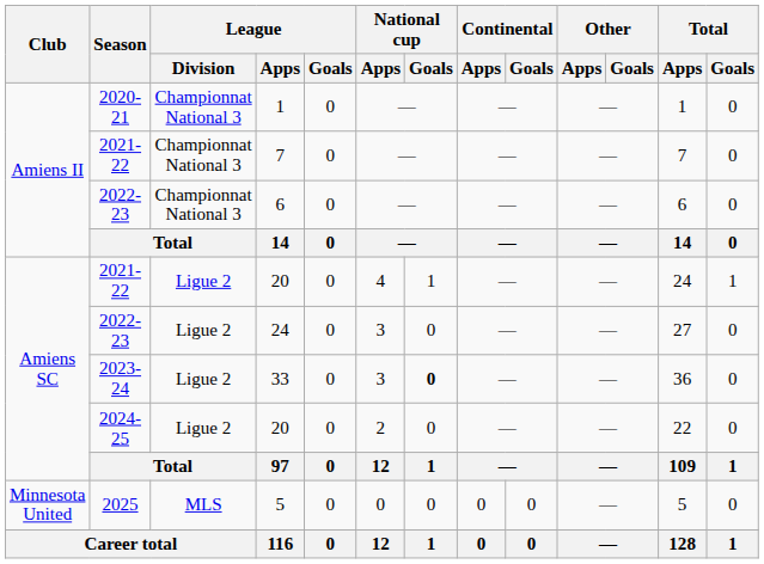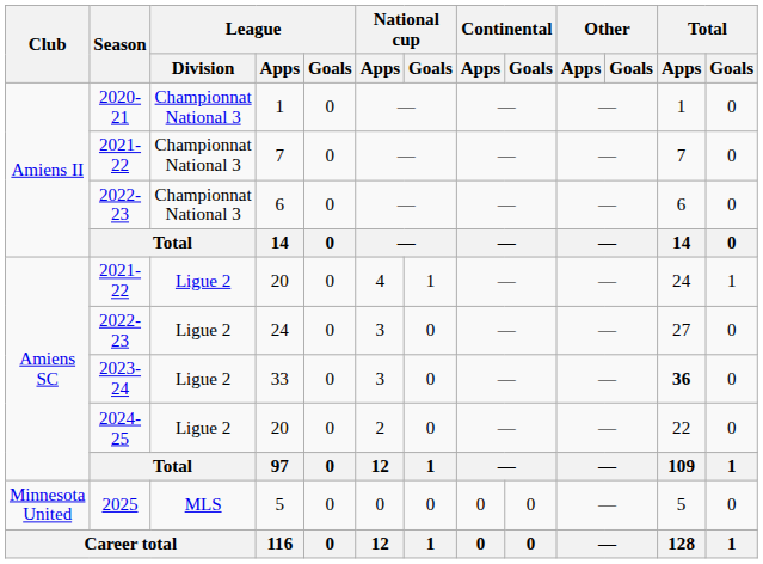33 | National cup / Goals: bold -> normal
33 | Total / Apps: normal -> bold
